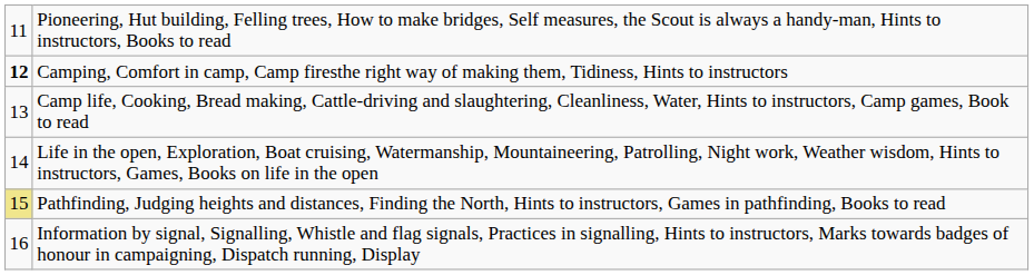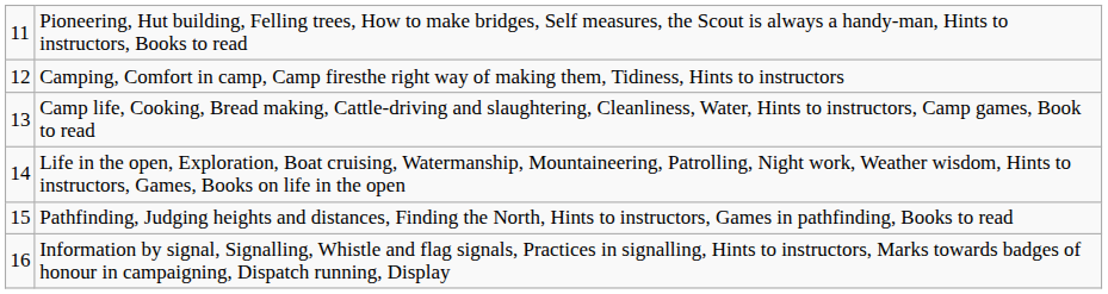row 2 | column 1: bold -> normal
row 5 | column 1: khaki background -> no background
